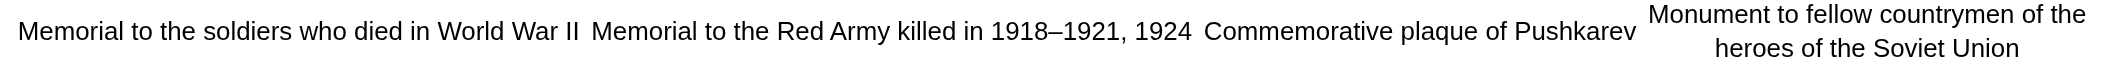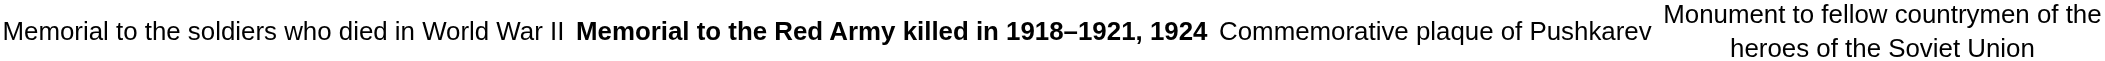Memorial to the soldiers who died in World War II | column 2: normal -> bold
